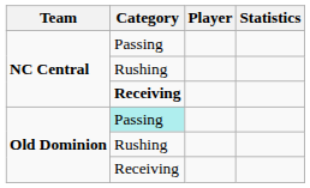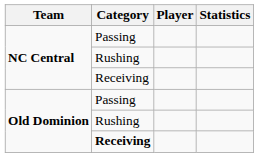NC Central / Receiving | Category: bold -> normal
Old Dominion / Passing | Category: paleturquoise background -> no background
Old Dominion / Receiving | Category: normal -> bold
